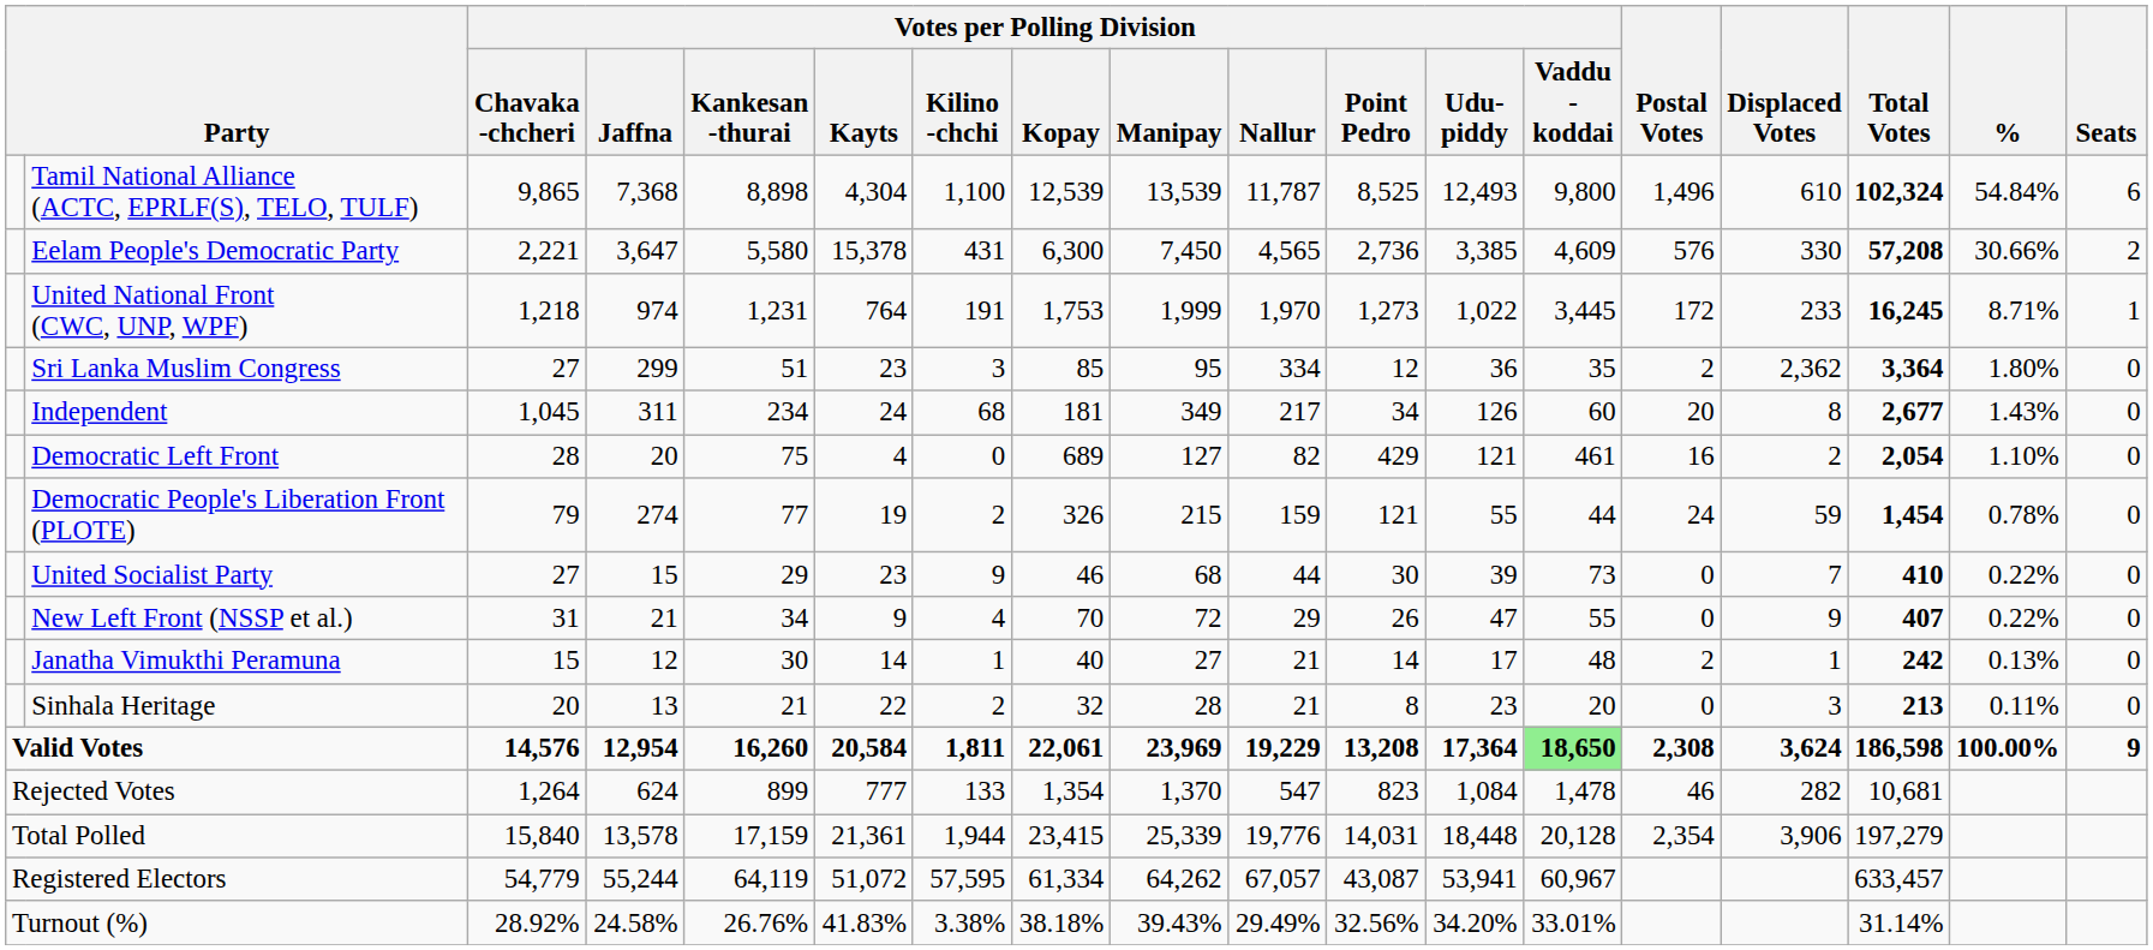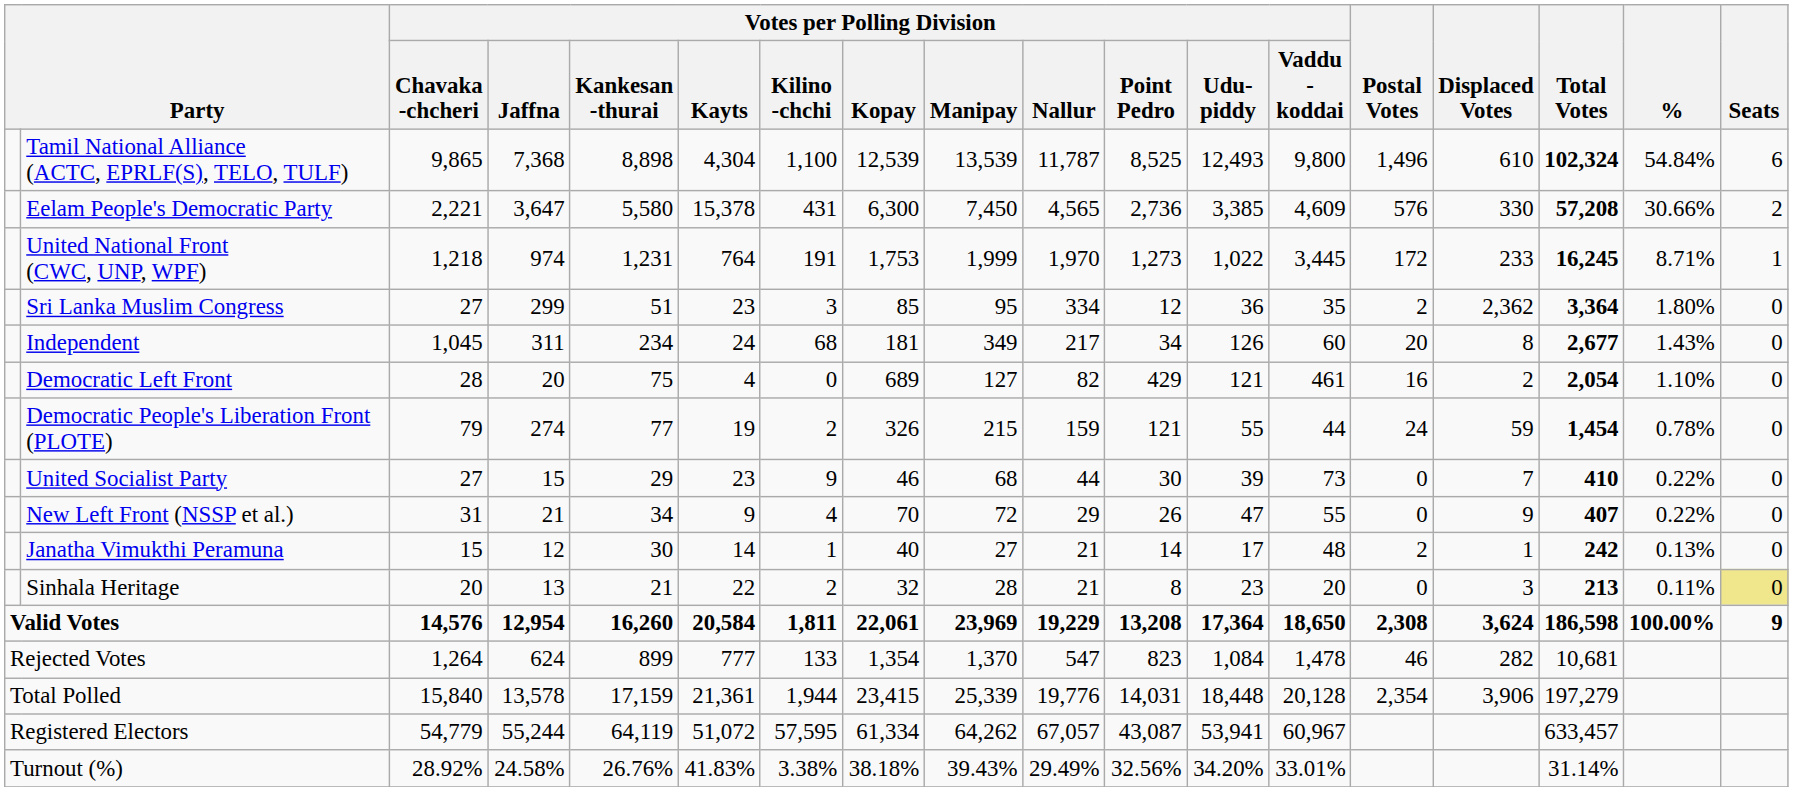Sinhala Heritage | Seats: no background -> khaki background
Valid Votes | Votes per Polling Division / Vaddu -koddai: lightgreen background -> no background
